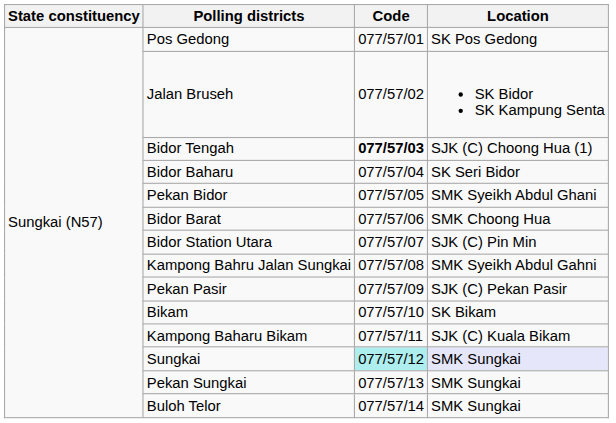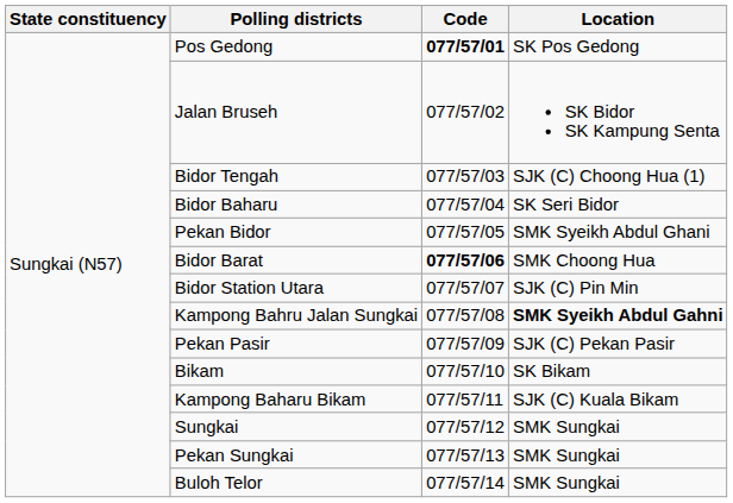Pos Gedong | Code: normal -> bold
Bidor Tengah | Code: bold -> normal
Bidor Barat | Code: normal -> bold
Kampong Bahru Jalan Sungkai | Location: normal -> bold
Sungkai | Code: paleturquoise background -> no background
Sungkai | Location: lavender background -> no background
